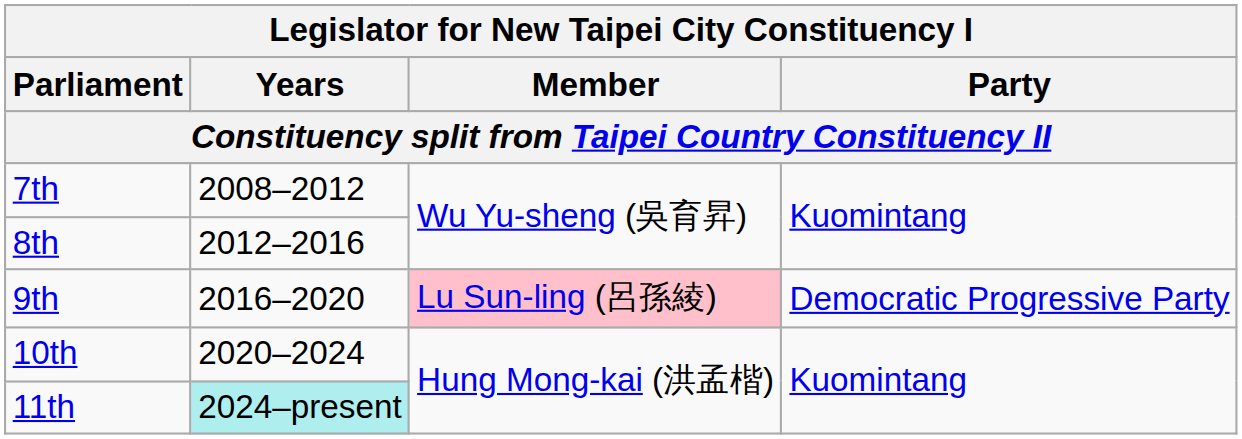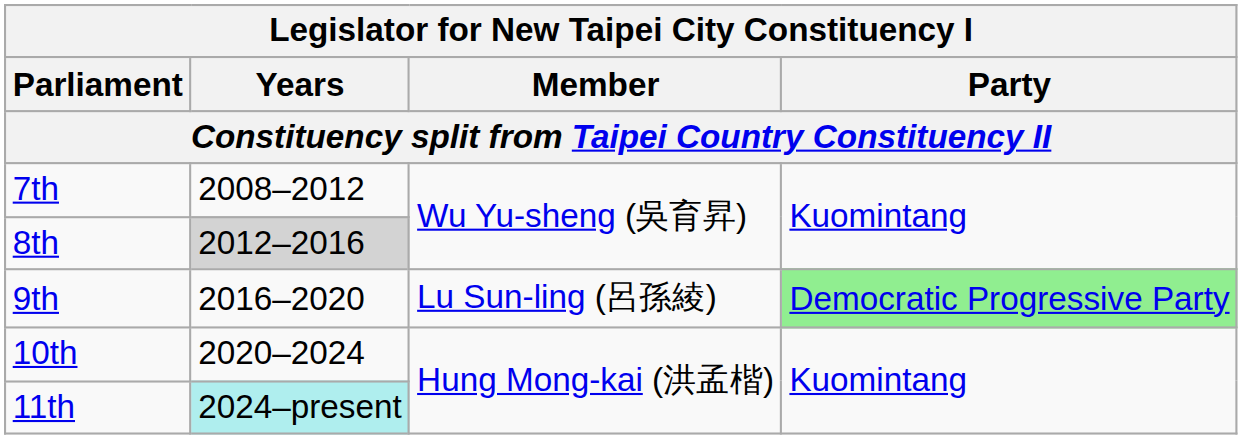8th | Years: no background -> lightgrey background
9th | Member: pink background -> no background
9th | Party: no background -> lightgreen background
